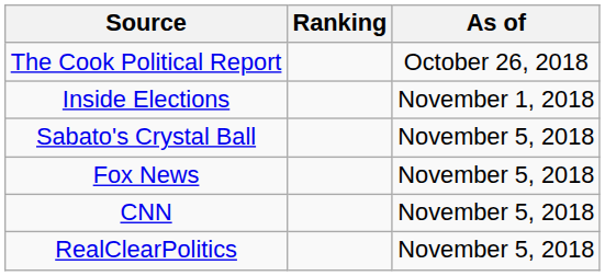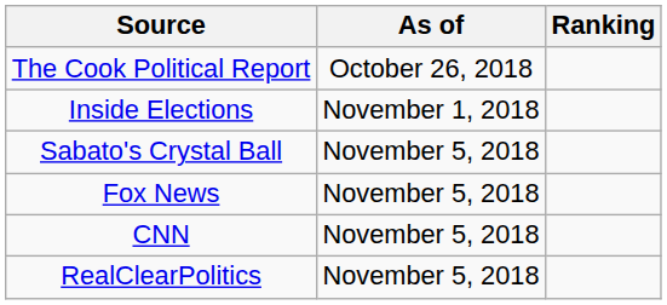columns swapped: Ranking <-> As of
